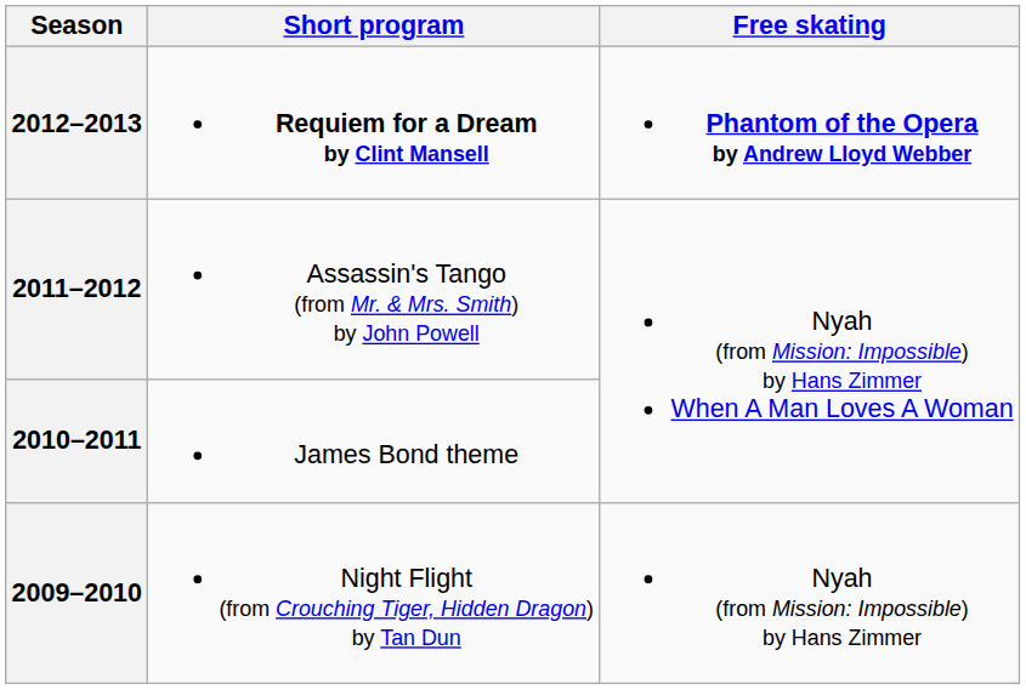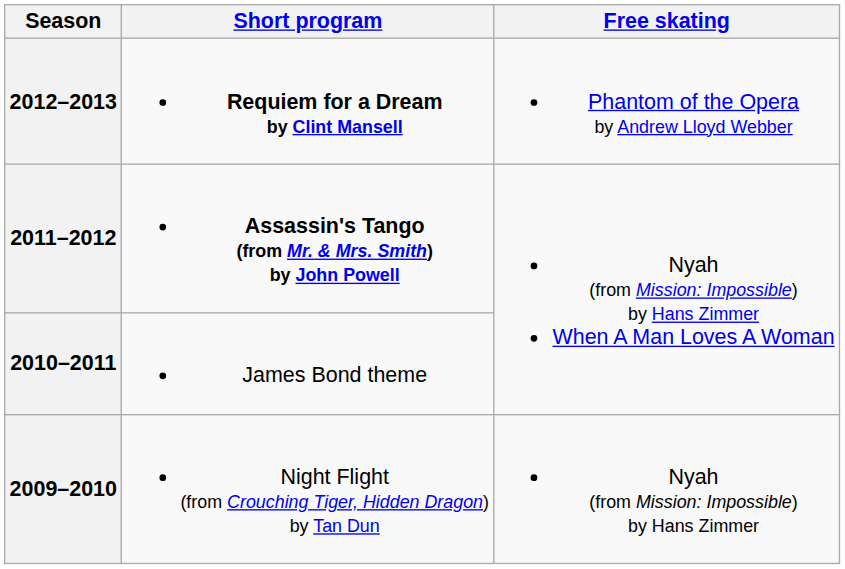2012–2013 | Free skating: bold -> normal
2011–2012 | Short program: normal -> bold
